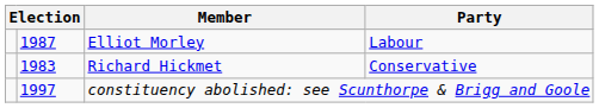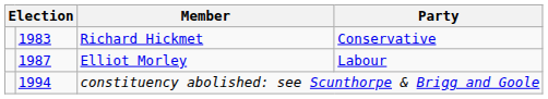rows swapped: Richard Hickmet <-> Elliot Morley
constituency abolished: see Scunthorpe & Brigg and Goole | column 2: 1997 -> 1994
